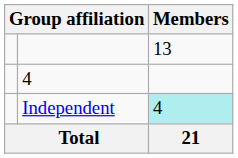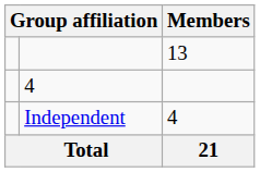Independent | Members: paleturquoise background -> no background
